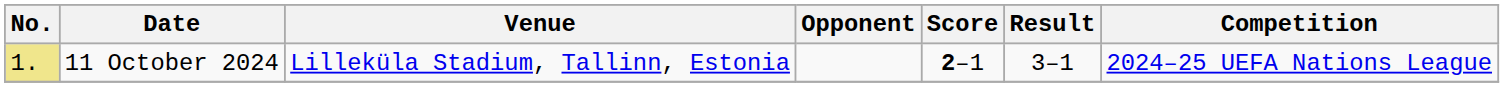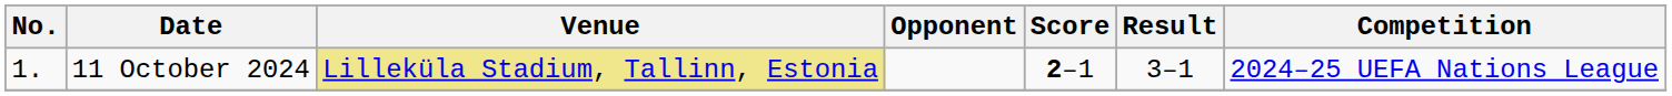11 October 2024 | No.: khaki background -> no background
11 October 2024 | Venue: no background -> khaki background
